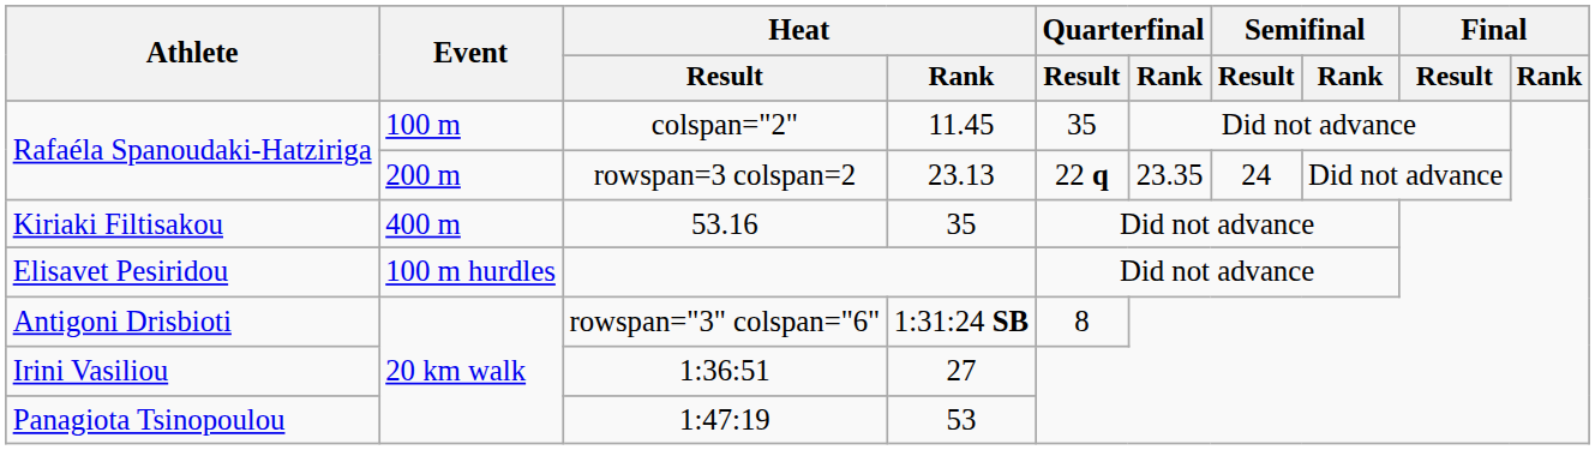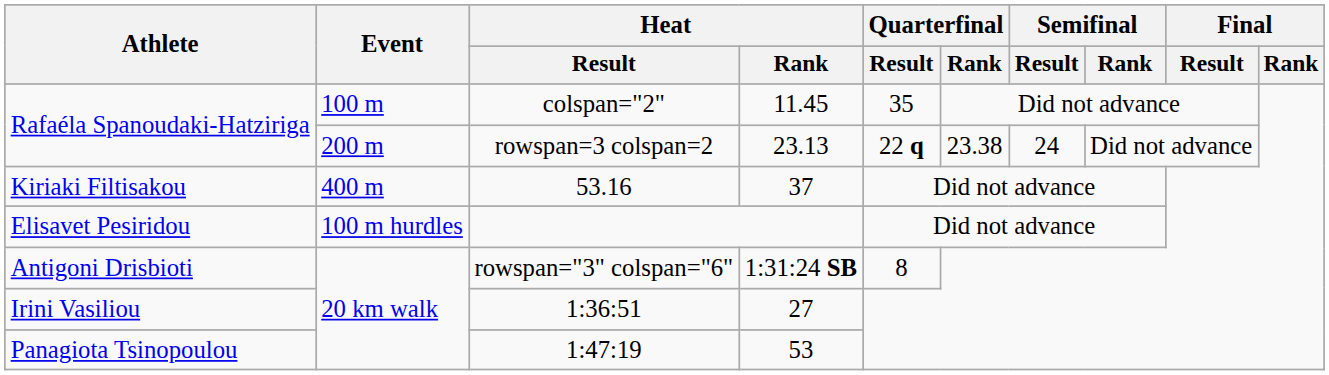rowspan=3 colspan=2 | Quarterfinal / Rank: 23.35 -> 23.38
53.16 | Heat / Rank: 35 -> 37
